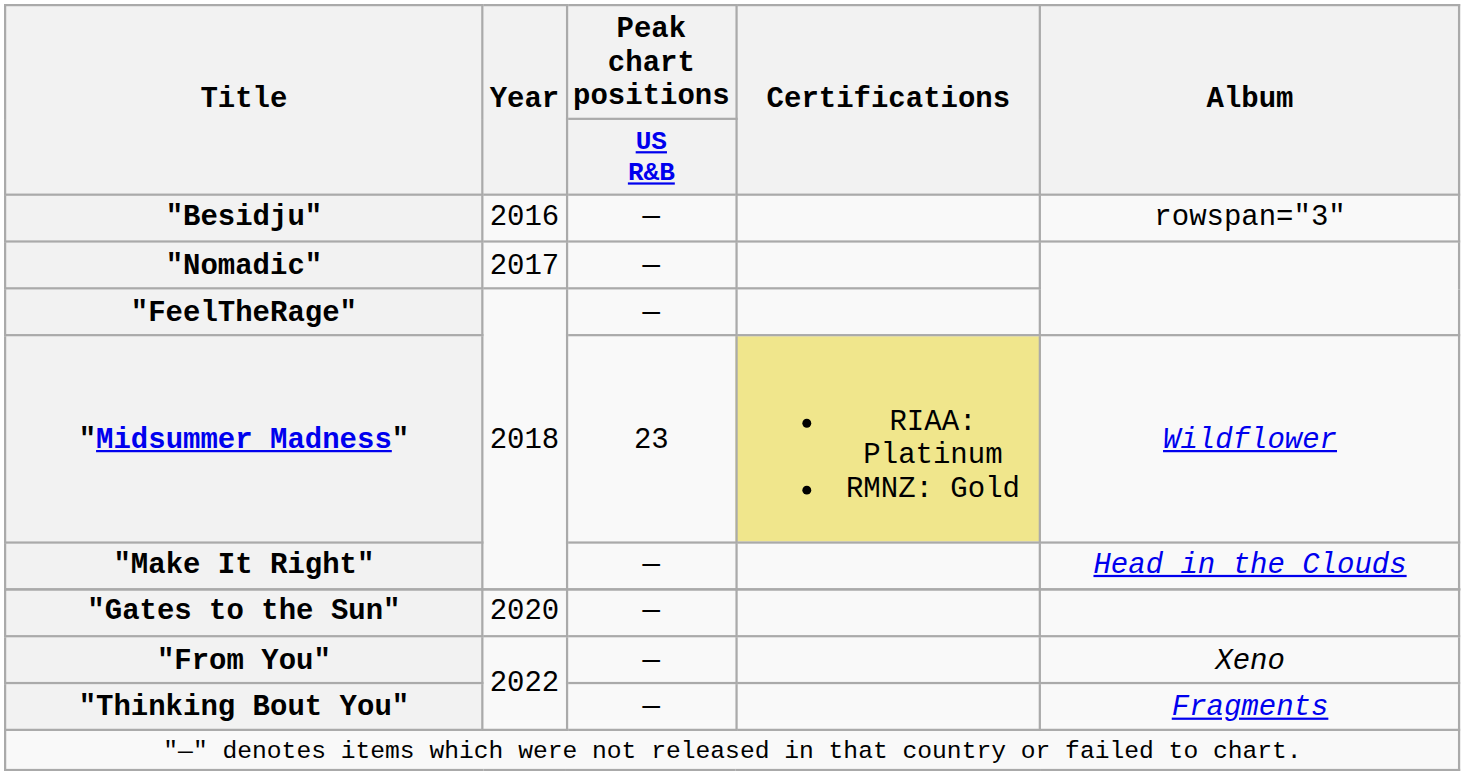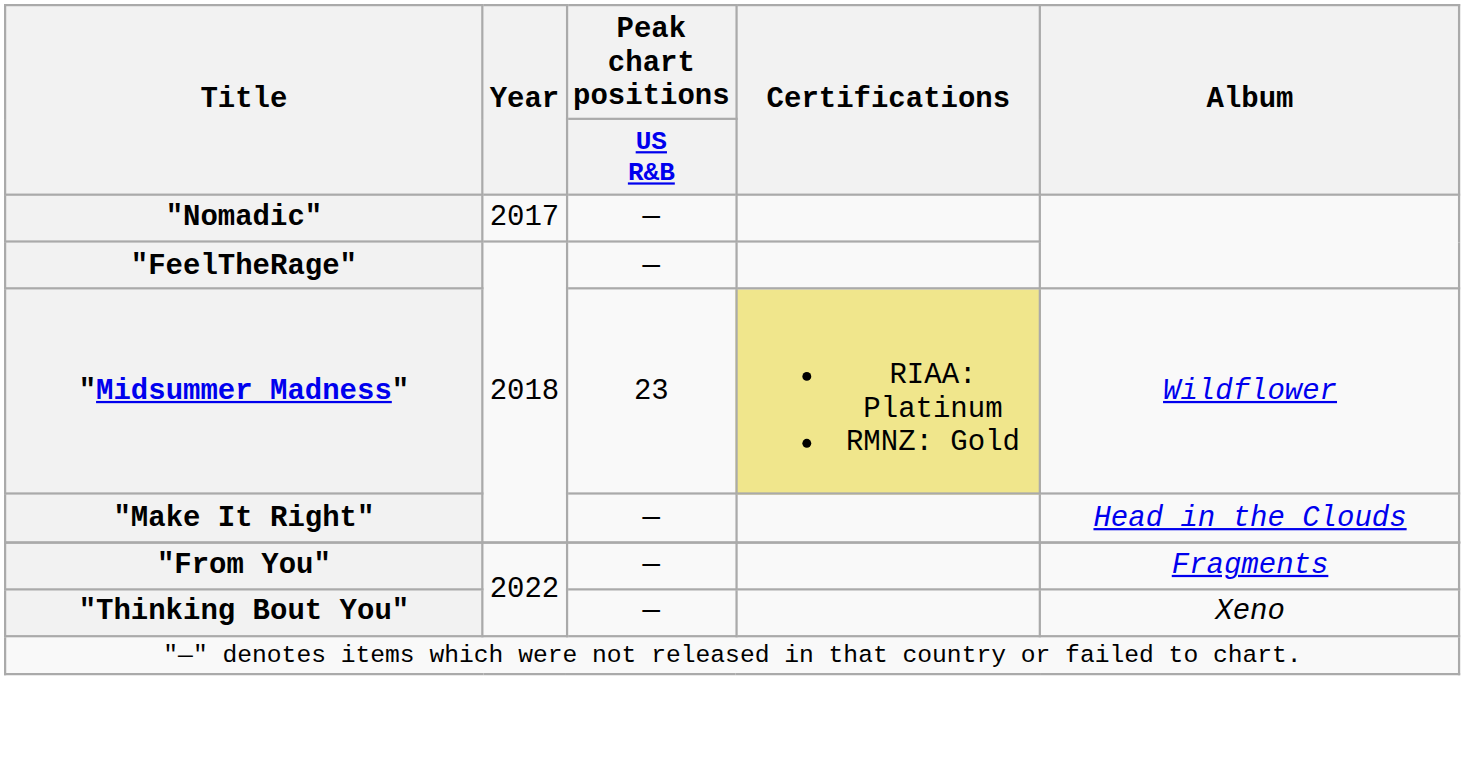- row: "Besidju" | 2016 | — | rowspan="3"
- row: "Gates to the Sun" | 2020 | —
"From You" | Album: Xeno -> Fragments
"Thinking Bout You" | Album: Fragments -> Xeno
